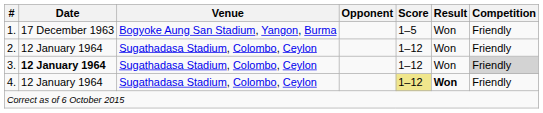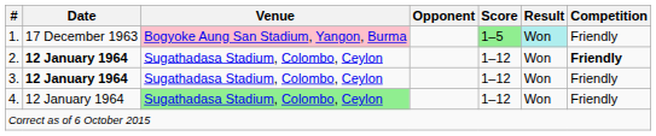1. | Venue: no background -> pink background
1. | Score: no background -> lightgreen background
1. | Result: no background -> paleturquoise background
2. | Date: normal -> bold
2. | Competition: normal -> bold
3. | Competition: lightgrey background -> no background
4. | Venue: no background -> lightgreen background
4. | Score: khaki background -> no background
4. | Result: bold -> normal
